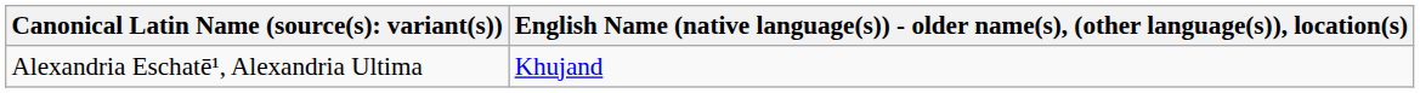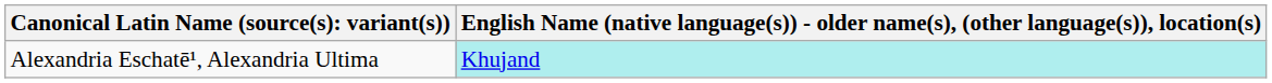Alexandria Eschatē¹, Alexandria Ultima | column 2: no background -> paleturquoise background
